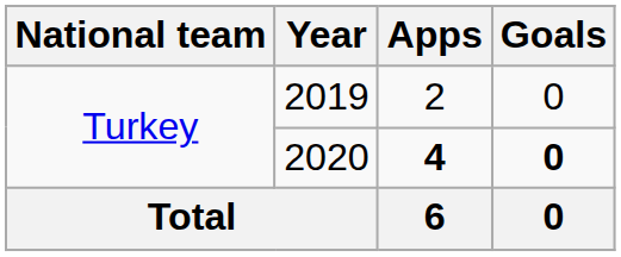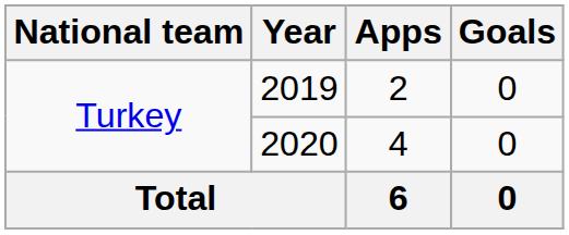2020 | Apps: bold -> normal
2020 | Goals: bold -> normal
